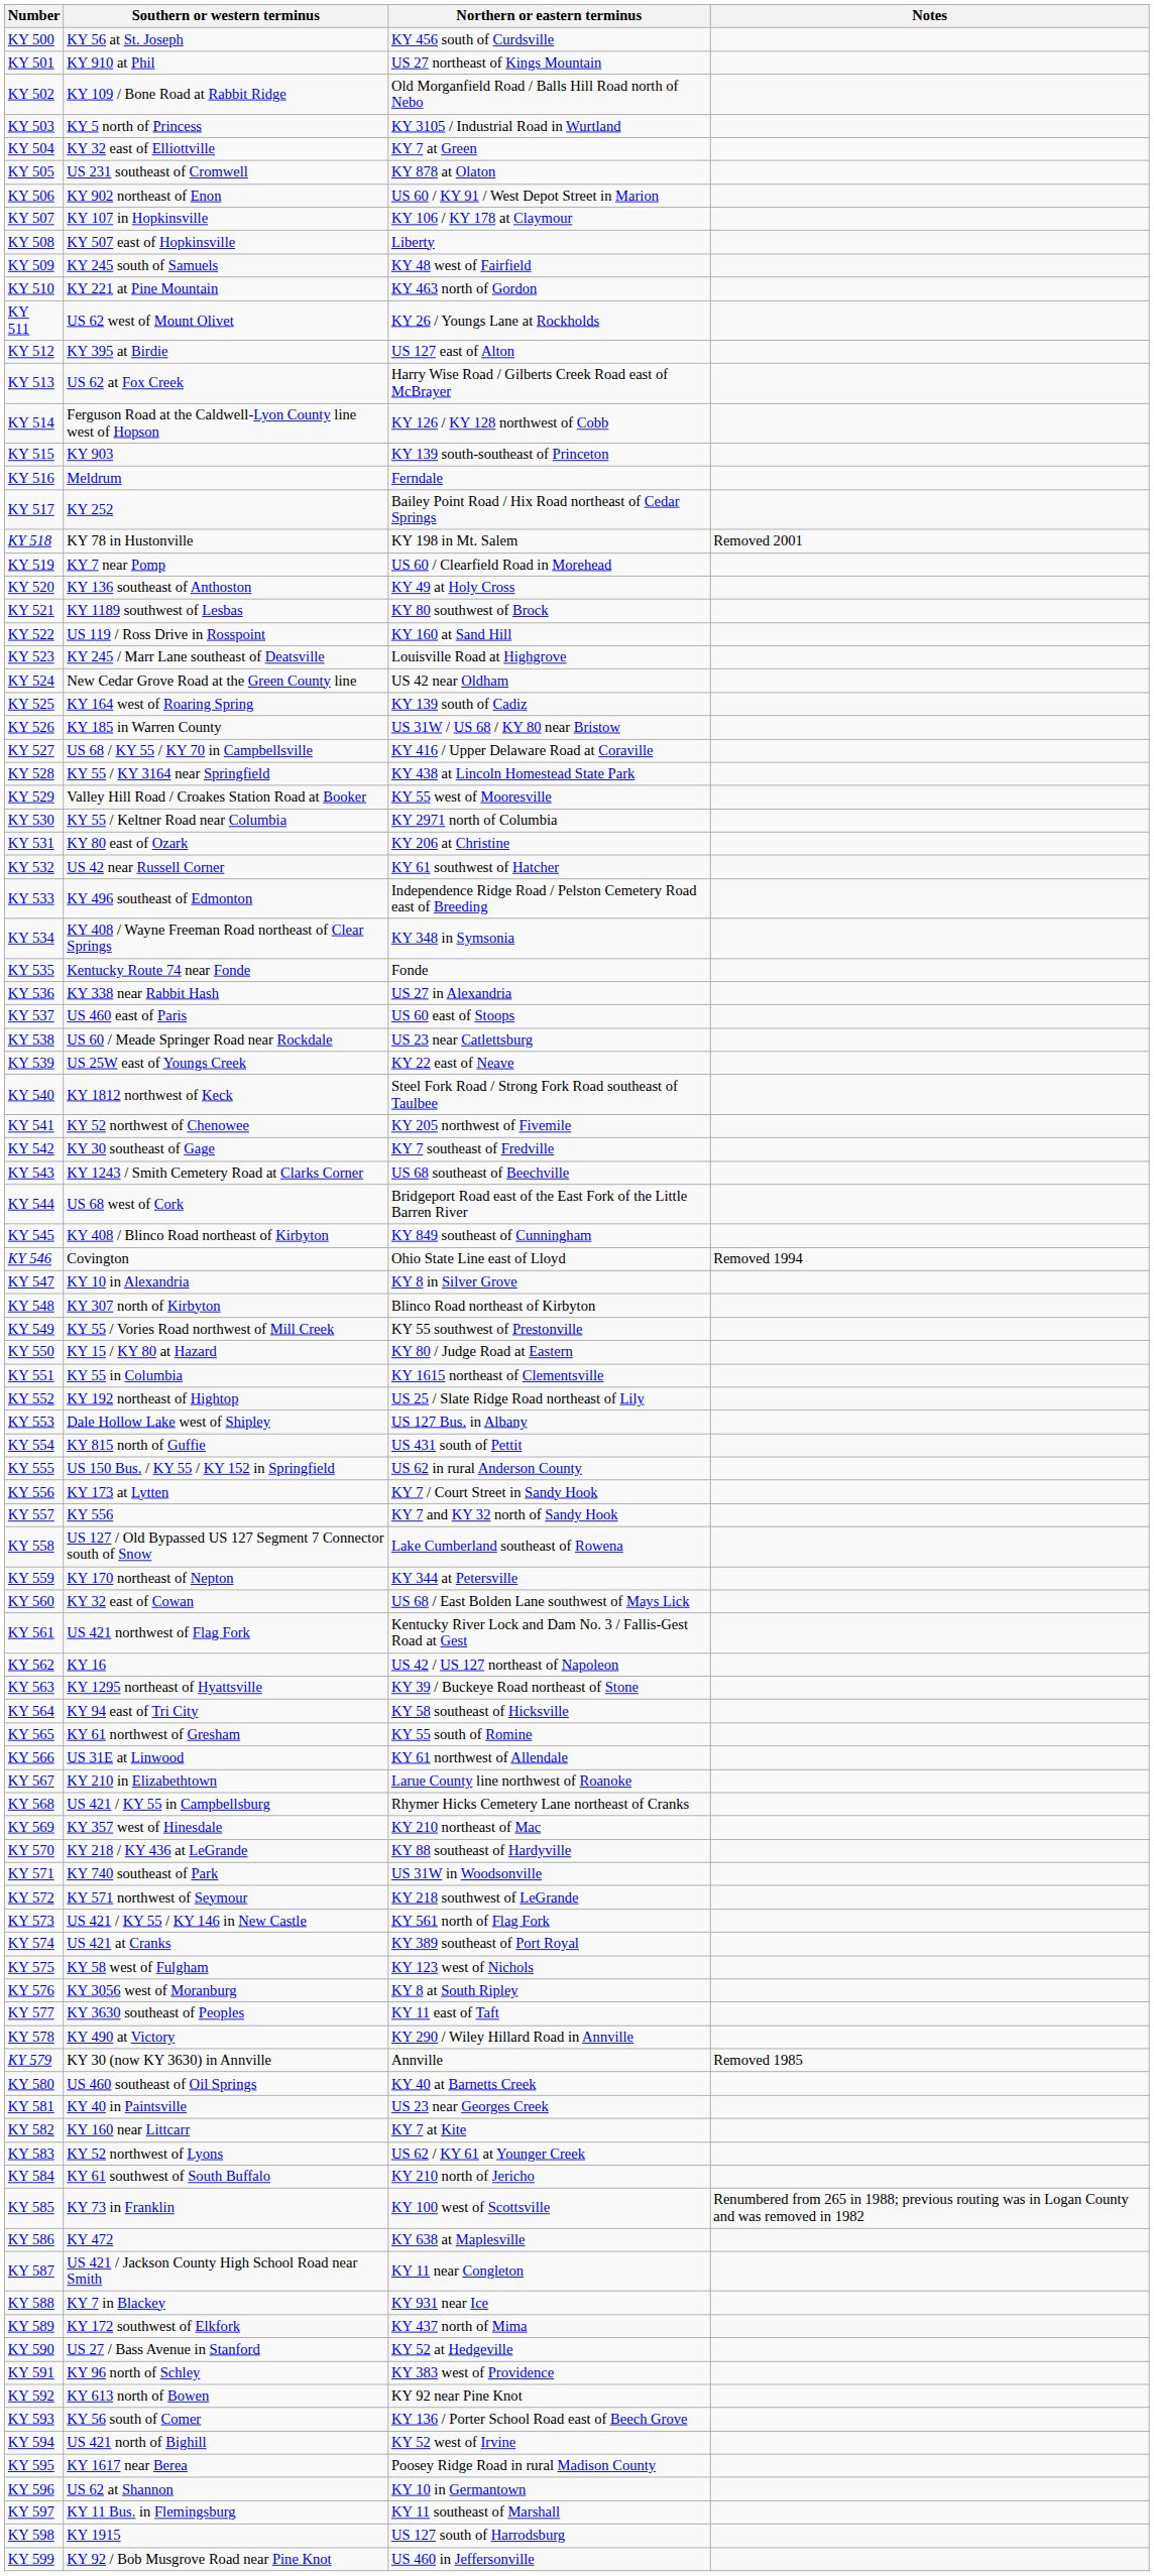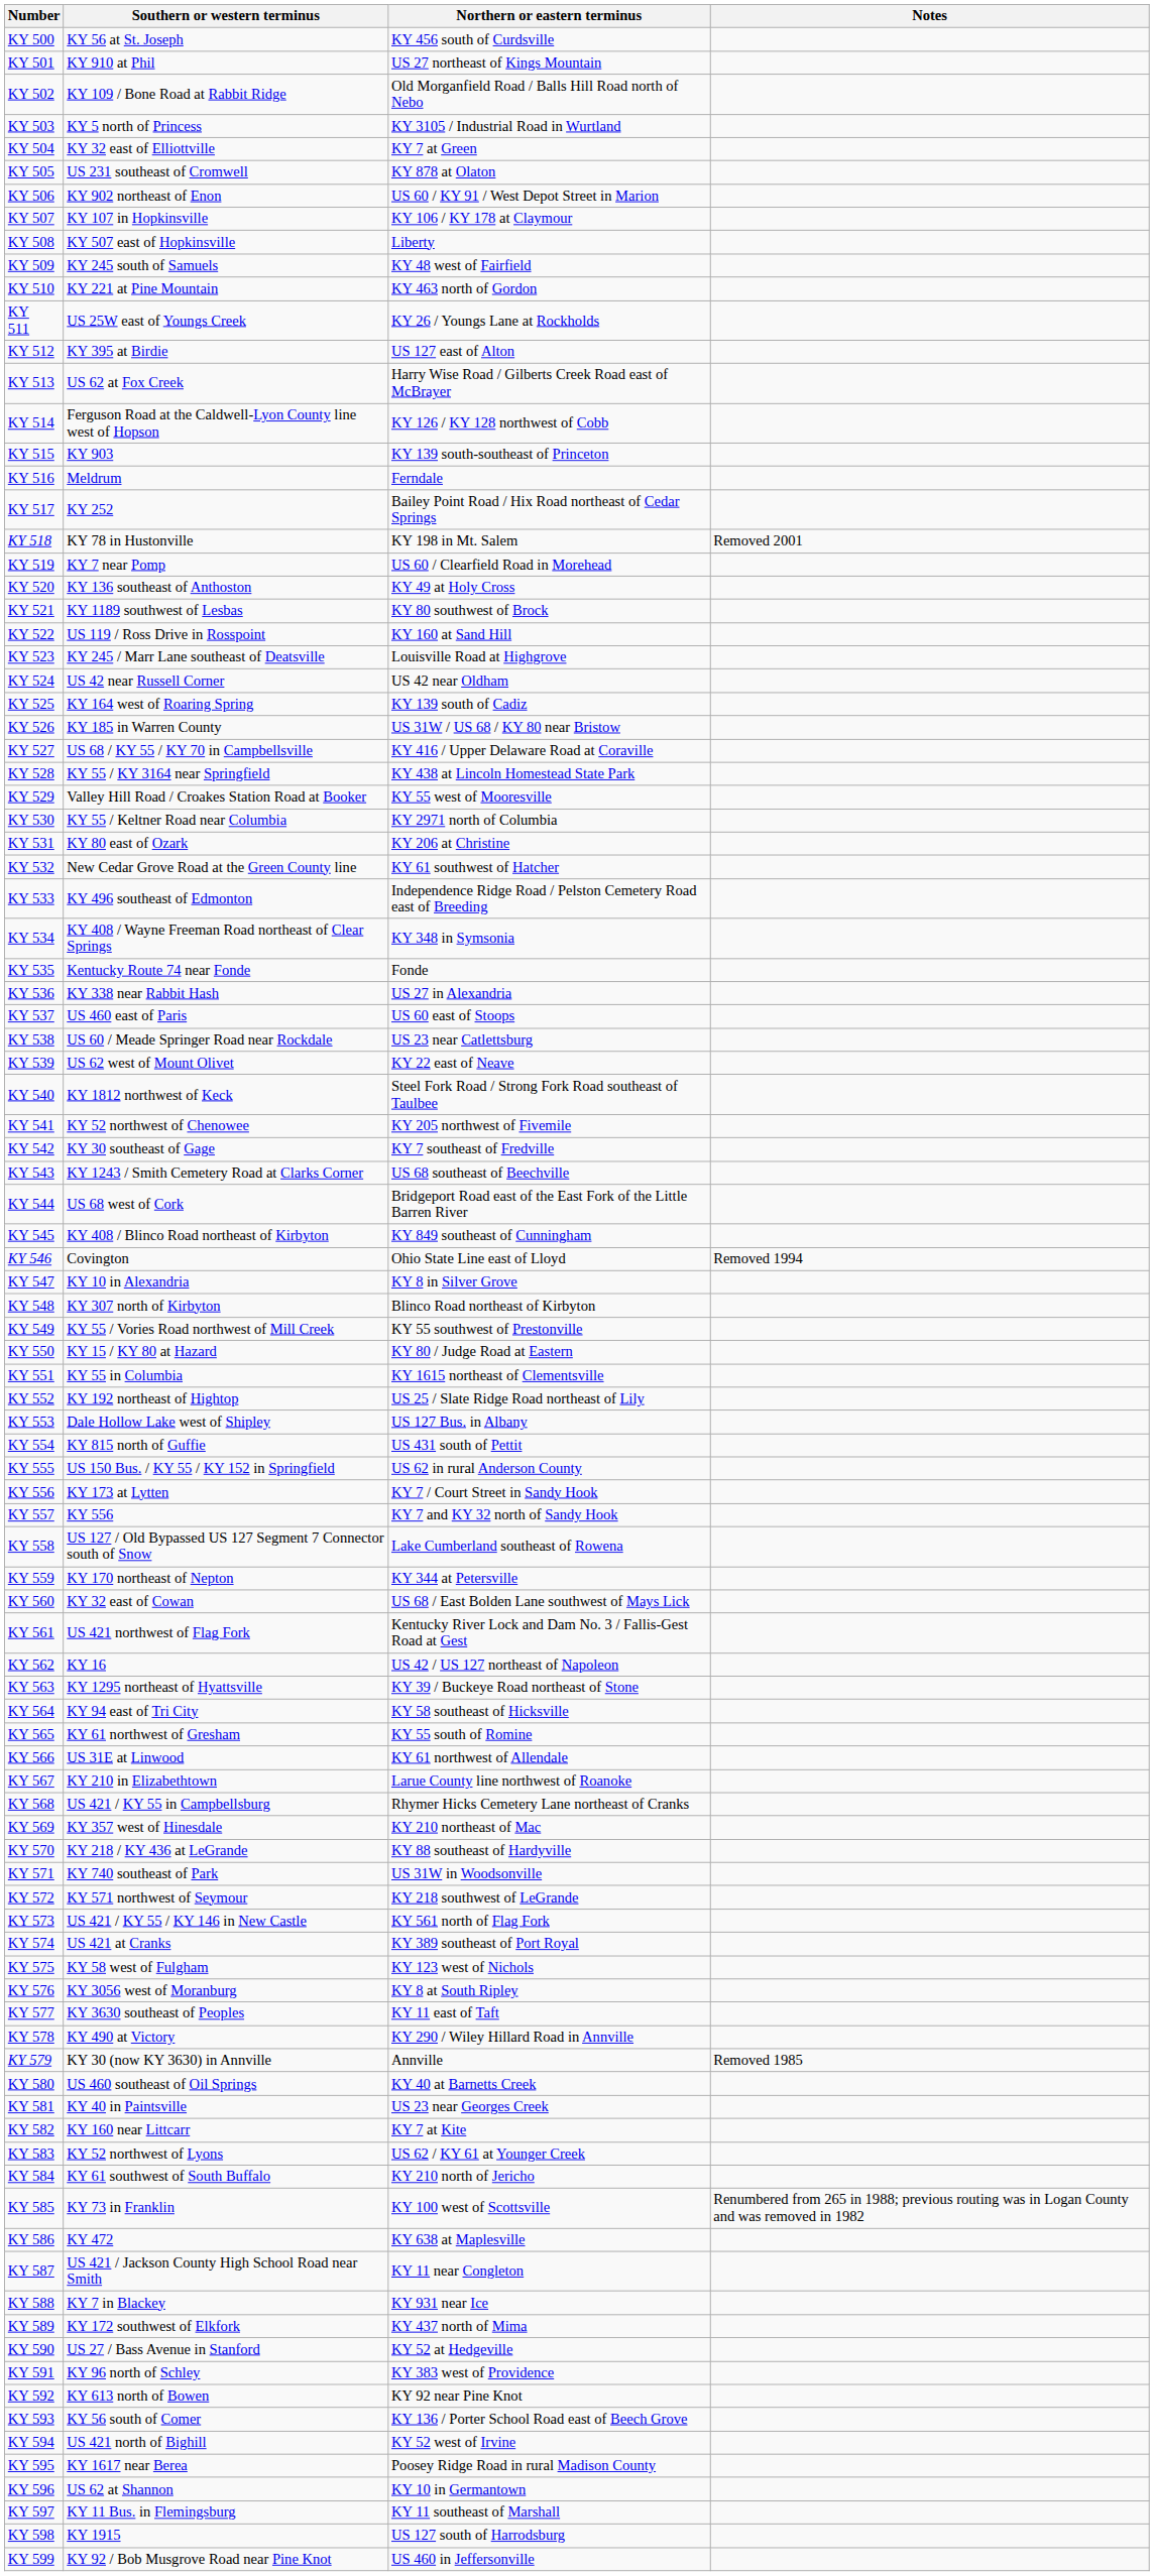KY 511 | Southern or western terminus: US 62 west of Mount Olivet -> US 25W east of Youngs Creek
KY 524 | Southern or western terminus: New Cedar Grove Road at the Green County line -> US 42 near Russell Corner
KY 532 | Southern or western terminus: US 42 near Russell Corner -> New Cedar Grove Road at the Green County line
KY 539 | Southern or western terminus: US 25W east of Youngs Creek -> US 62 west of Mount Olivet
